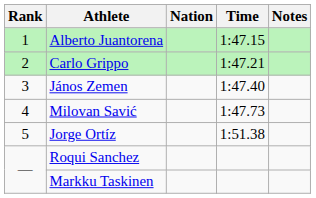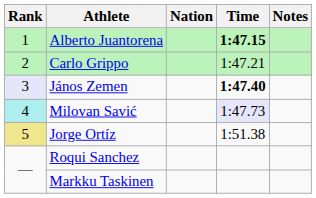Alberto Juantorena | Time: normal -> bold
János Zemen | Rank: no background -> lavender background
János Zemen | Time: normal -> bold
Milovan Savić | Rank: no background -> paleturquoise background
Milovan Savić | Time: no background -> lavender background
Jorge Ortíz | Rank: no background -> khaki background
